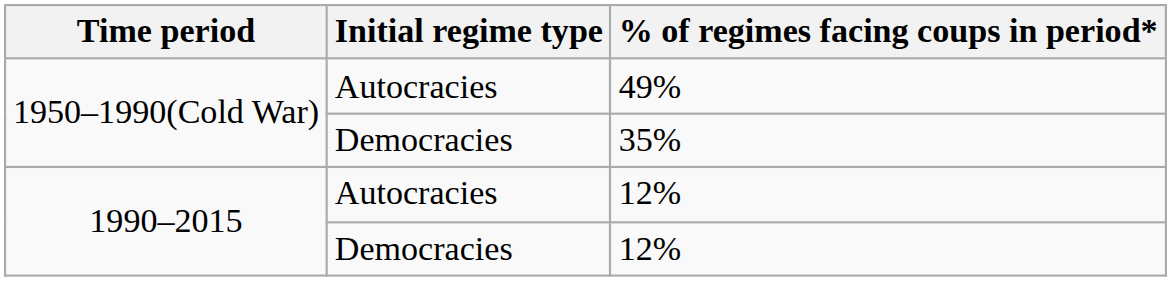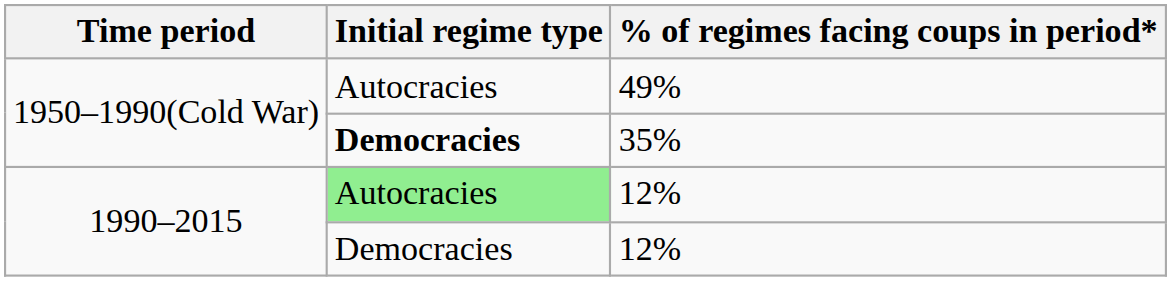35% | Initial regime type: normal -> bold
Autocracies / 12% | Initial regime type: no background -> lightgreen background
